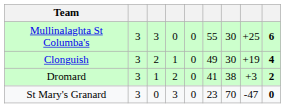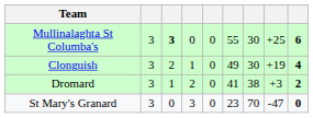Mullinalaghta St Columba's | column 3: normal -> bold
